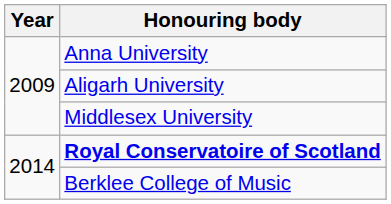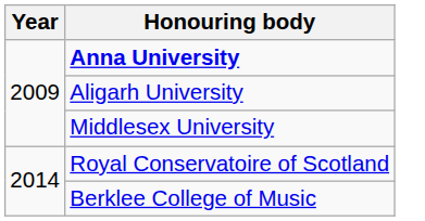Anna University | Honouring body: normal -> bold
Royal Conservatoire of Scotland | Honouring body: bold -> normal
